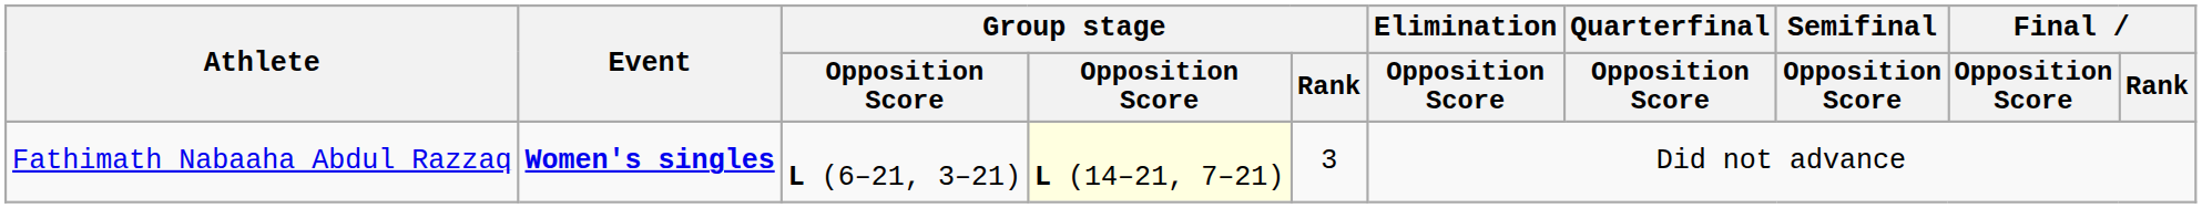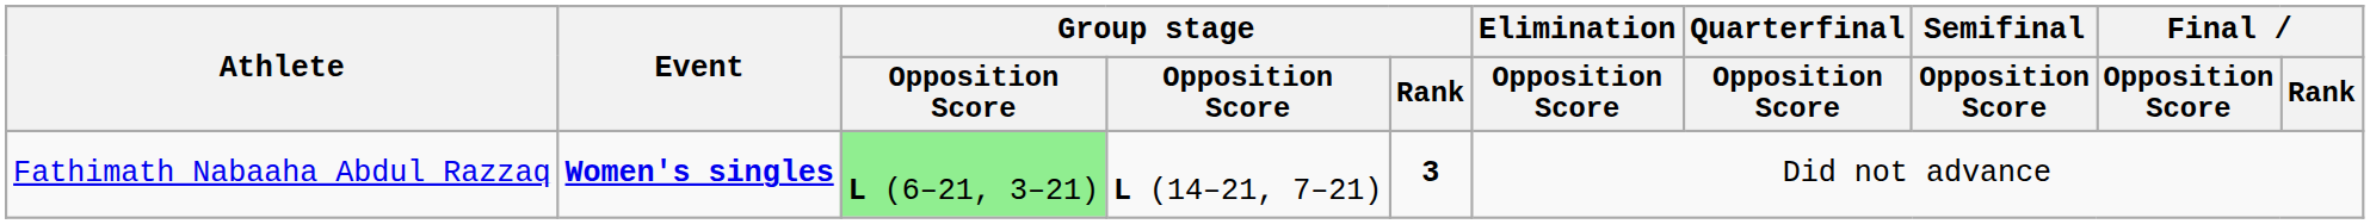Fathimath Nabaaha Abdul Razzaq | column 3: no background -> lightgreen background
Fathimath Nabaaha Abdul Razzaq | column 4: lightyellow background -> no background
Fathimath Nabaaha Abdul Razzaq | Group stage / Rank: normal -> bold
